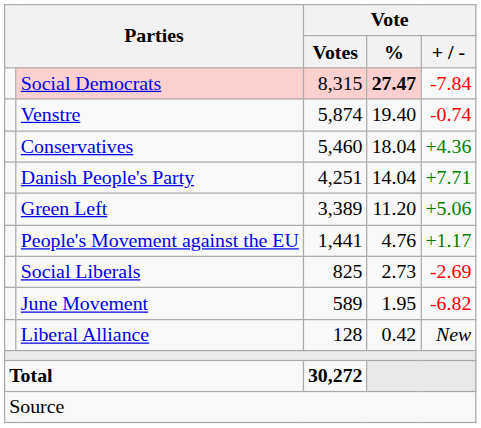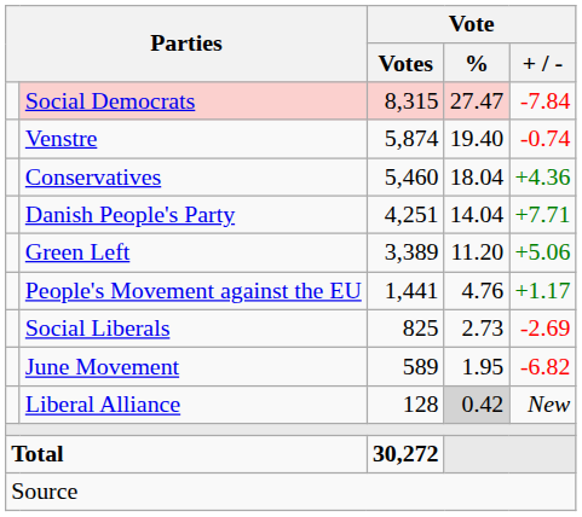Social Democrats | Vote / %: bold -> normal
Liberal Alliance | Vote / %: no background -> lightgrey background
